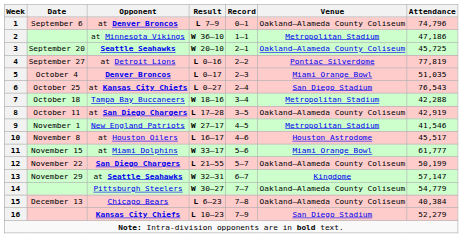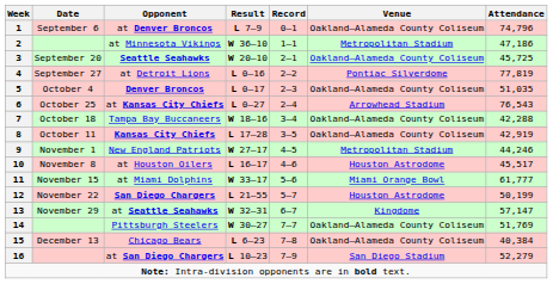5 | Venue: Miami Orange Bowl -> Oakland–Alameda County Coliseum
6 | Venue: San Diego Stadium -> Arrowhead Stadium
7 | Venue: Metropolitan Stadium -> Oakland–Alameda County Coliseum
8 | Opponent: at San Diego Chargers -> Kansas City Chiefs
9 | Attendance: 41,546 -> 44,246
12 | Venue: Oakland–Alameda County Coliseum -> Houston Astrodome
14 | Attendance: 54,779 -> 51,769
16 | Opponent: Kansas City Chiefs -> at San Diego Chargers
